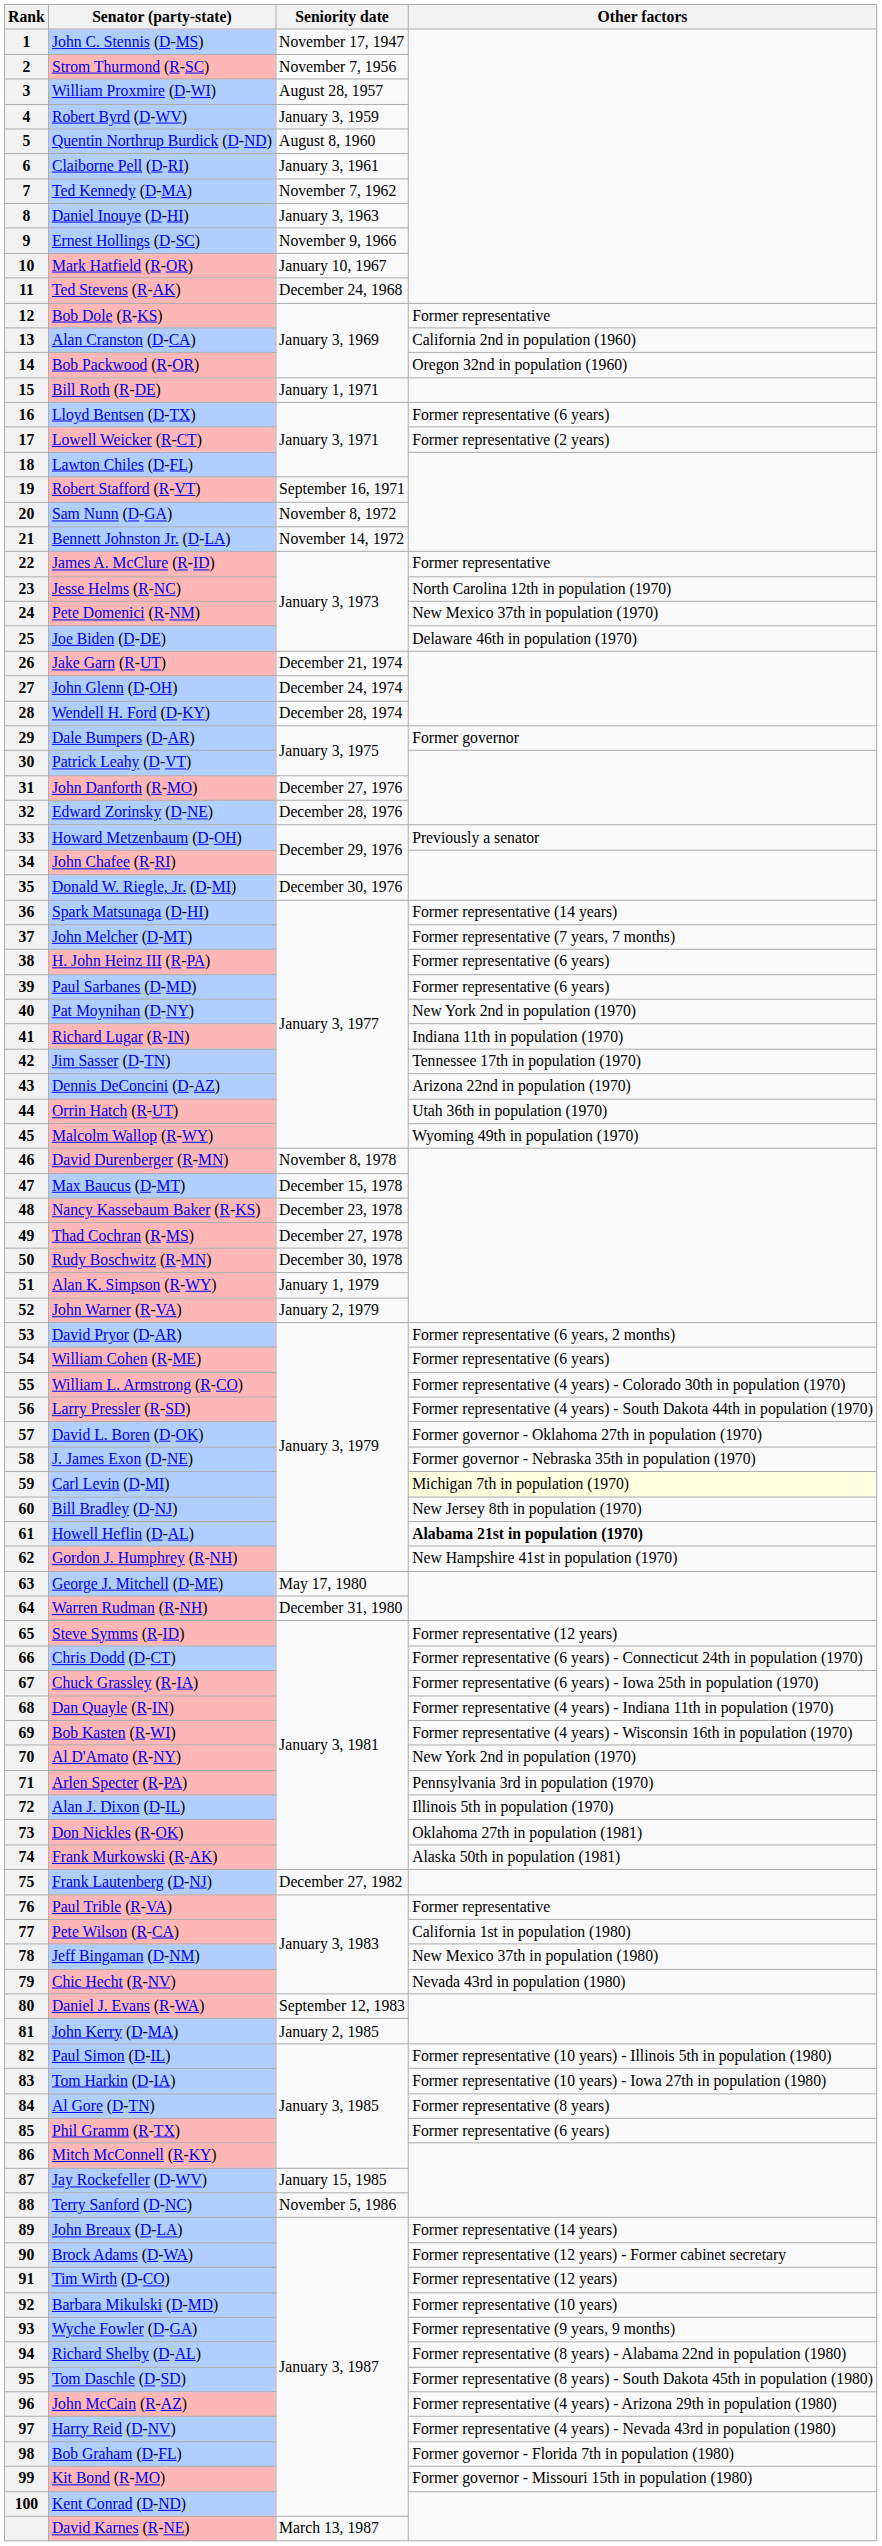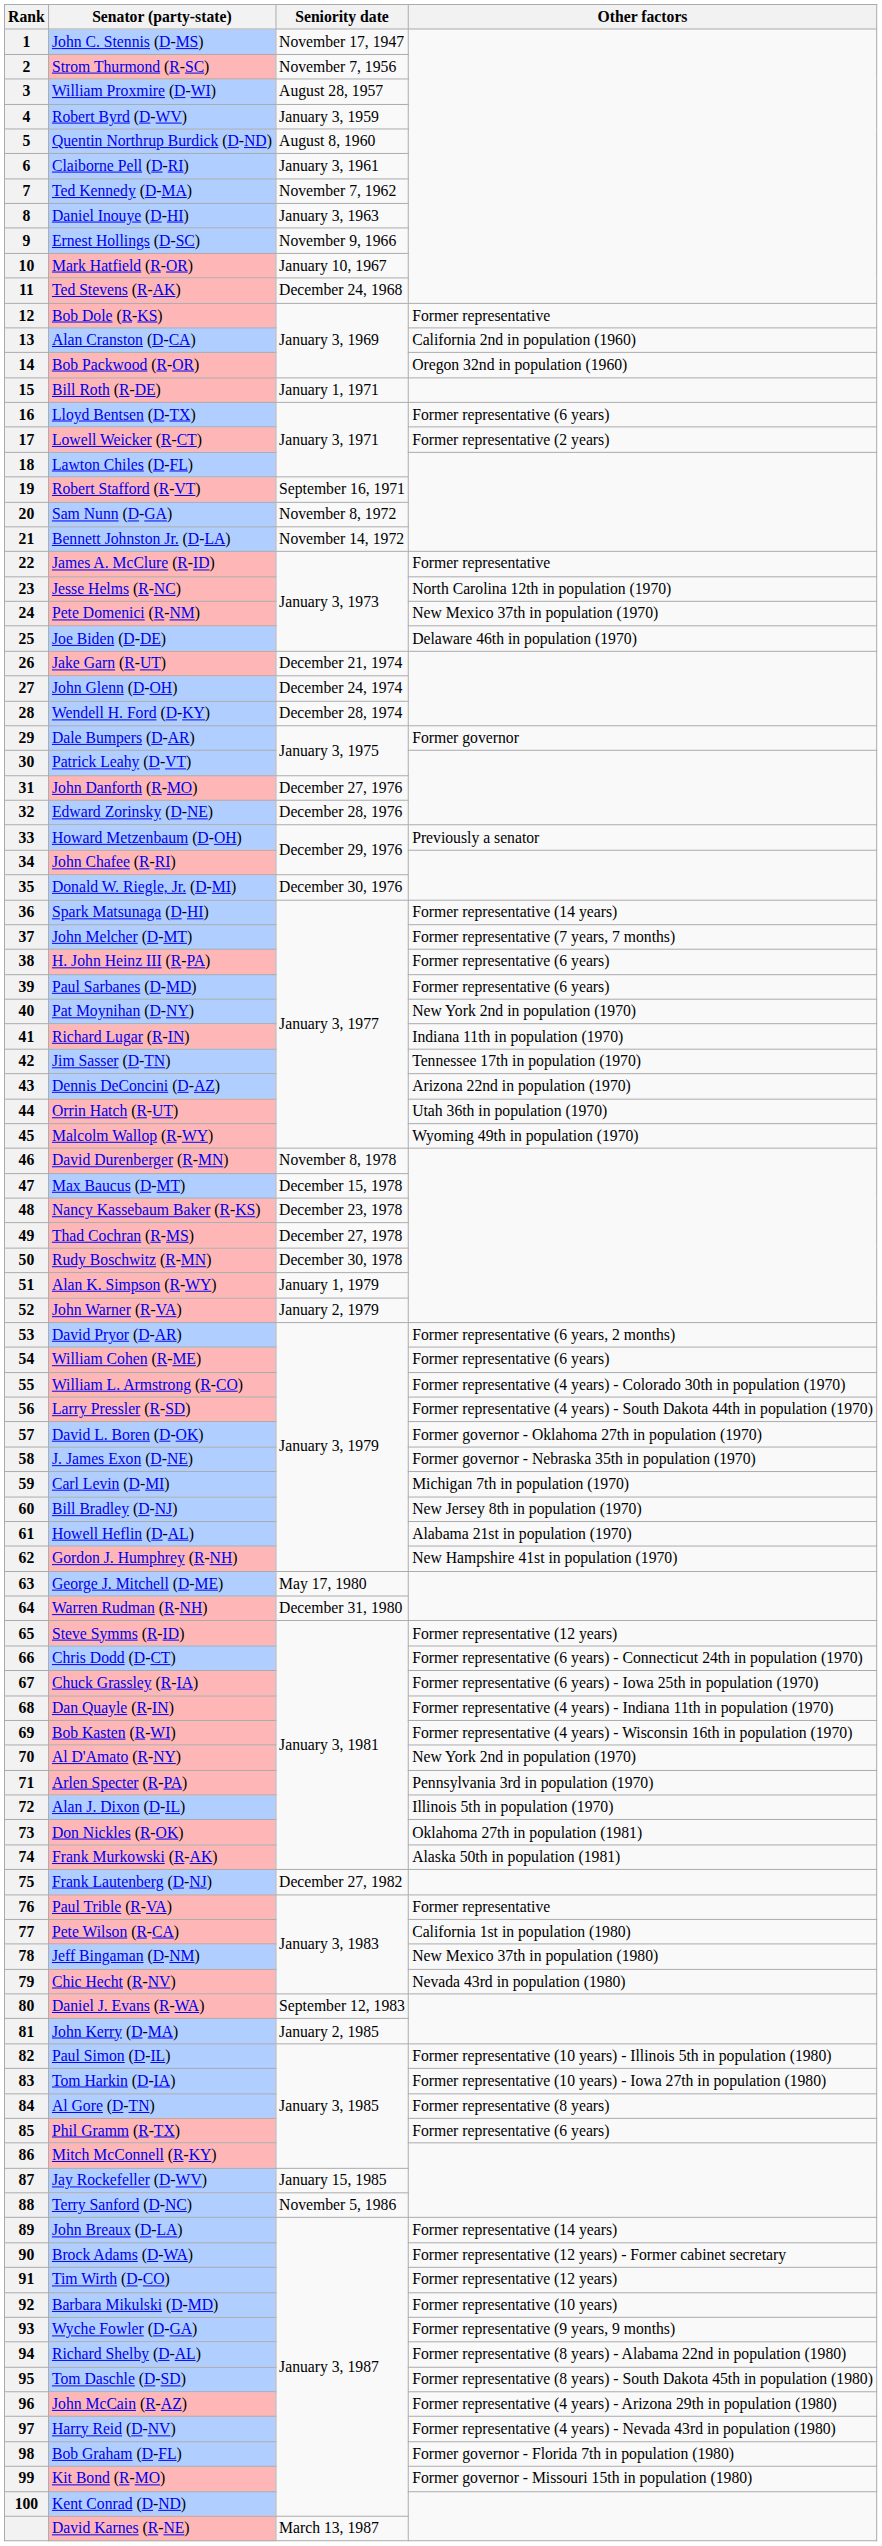Carl Levin (D-MI) | Other factors: lightyellow background -> no background
Howell Heflin (D-AL) | Other factors: bold -> normal
